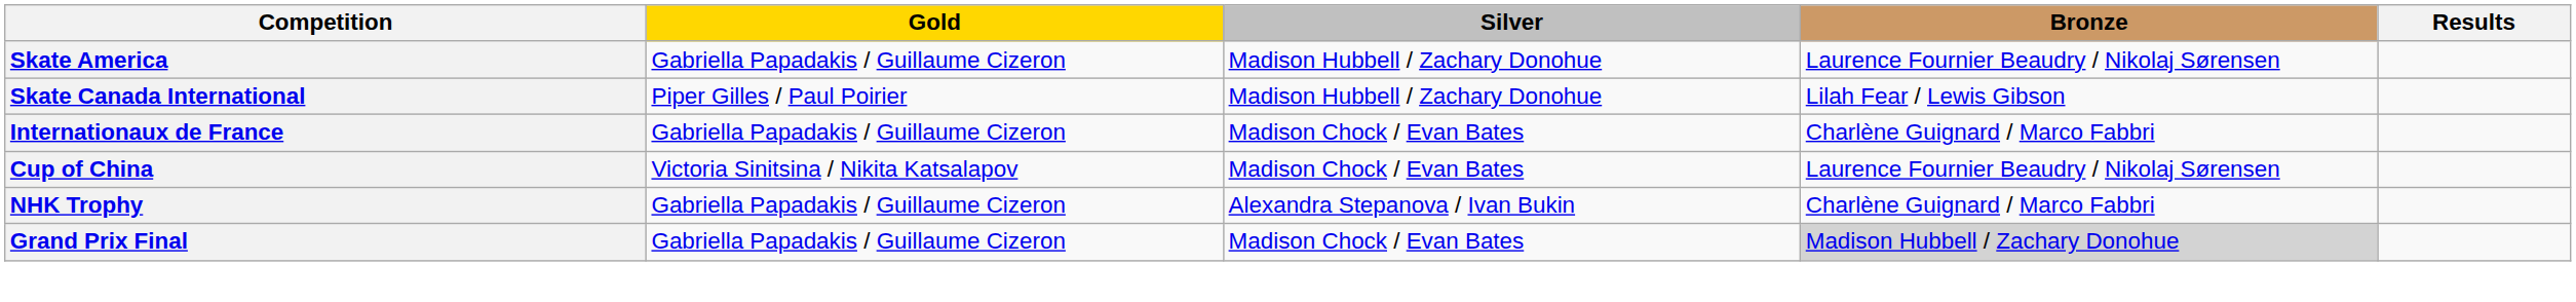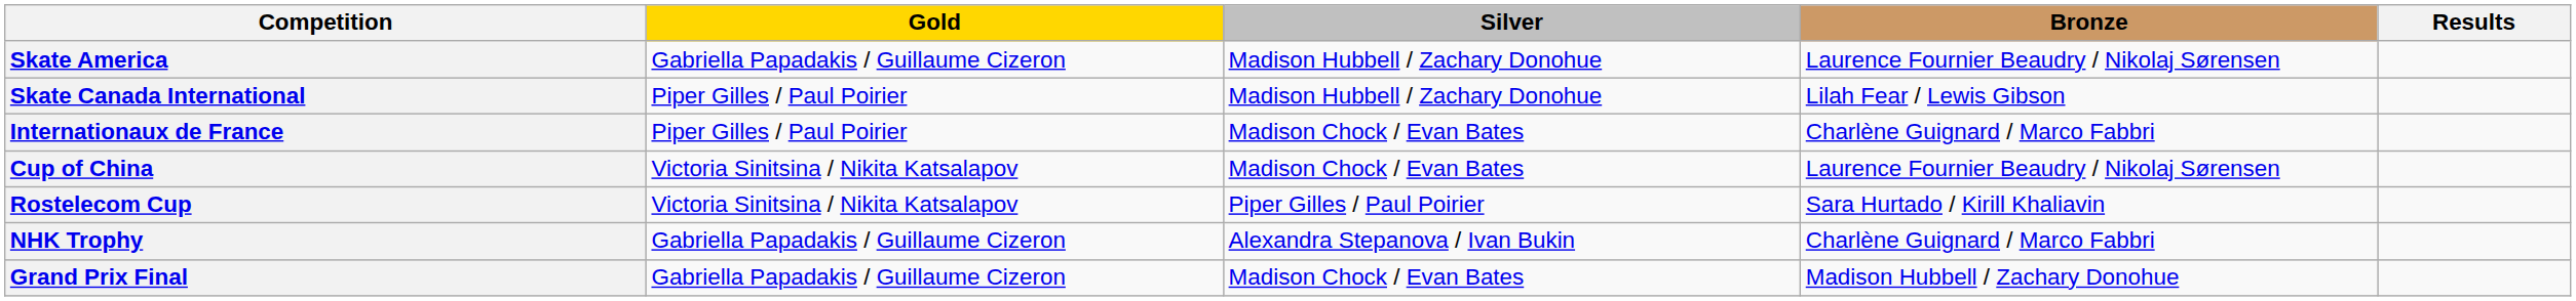Internationaux de France | Gold: Gabriella Papadakis / Guillaume Cizeron -> Piper Gilles / Paul Poirier
+ row: Rostelecom Cup | Victoria Sinitsina / Nikita Katsalapov | Piper Gilles / Paul Poirier | Sara Hurtado / Kirill Khaliavin
Grand Prix Final | Bronze: lightgrey background -> no background
